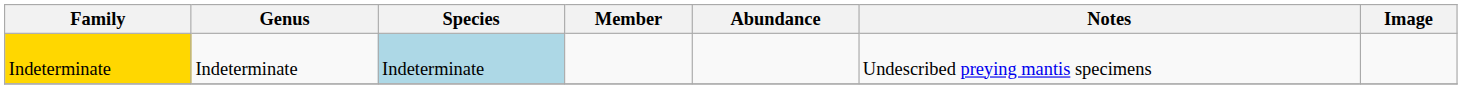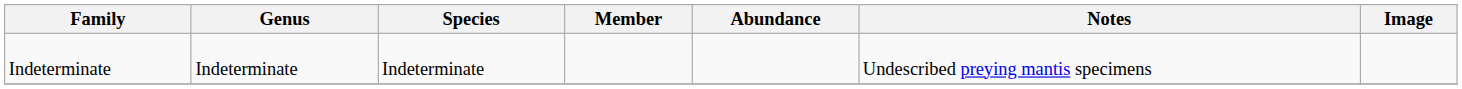row 2 | Family: gold background -> no background
row 2 | Species: lightblue background -> no background
